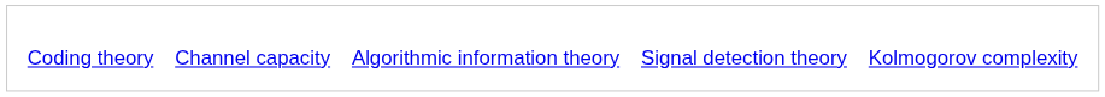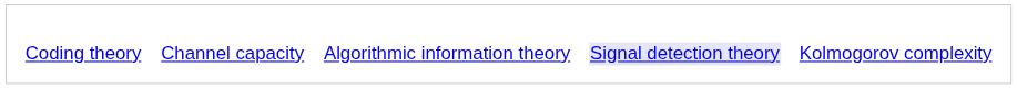Coding theory | column 4: no background -> lavender background
